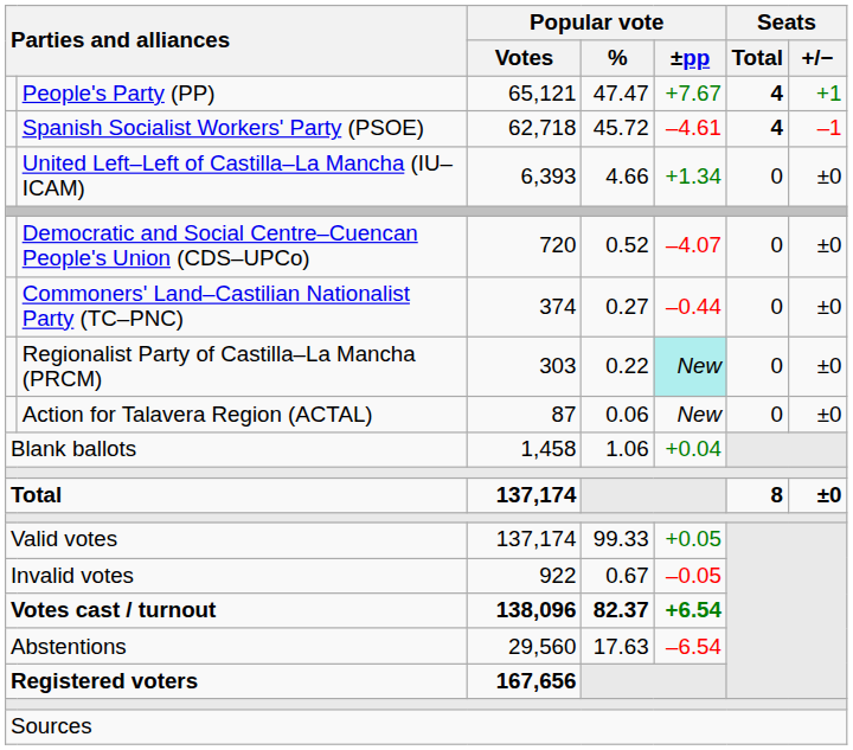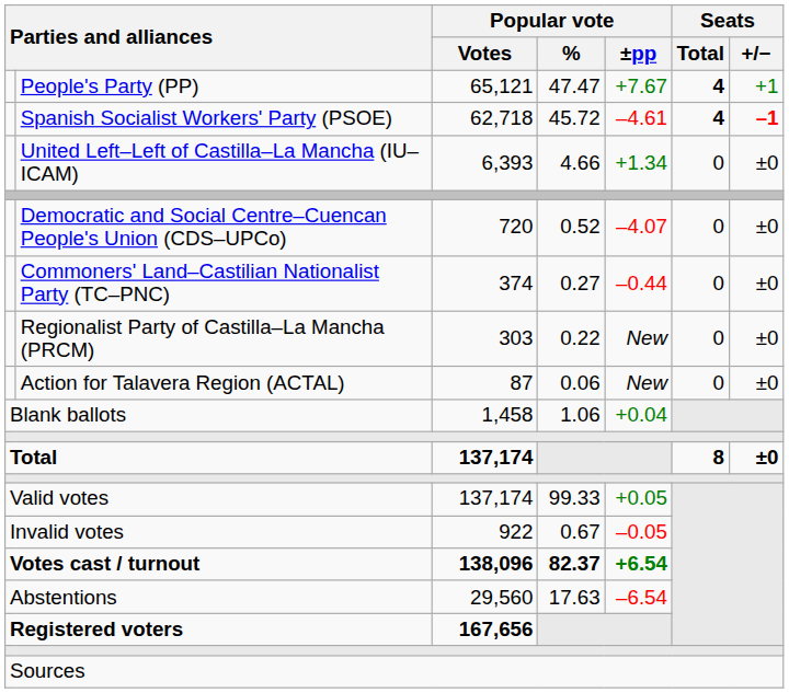Spanish Socialist Workers' Party (PSOE) | Seats / +/−: normal -> bold
Regionalist Party of Castilla–La Mancha (PRCM) | Popular vote / ±pp: paleturquoise background -> no background
